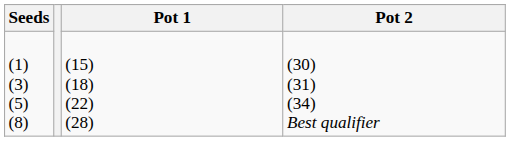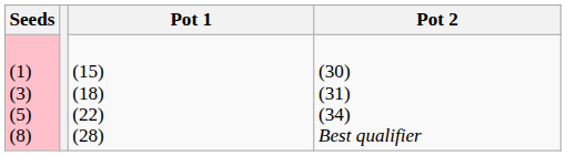(30) (31) (34) Best qualifier | Seeds: no background -> pink background
